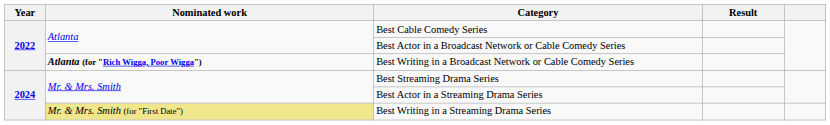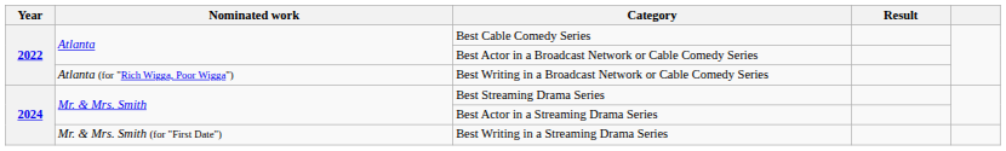Best Writing in a Broadcast Network or Cable Comedy Series | Nominated work: bold -> normal
Best Writing in a Streaming Drama Series | Nominated work: khaki background -> no background
